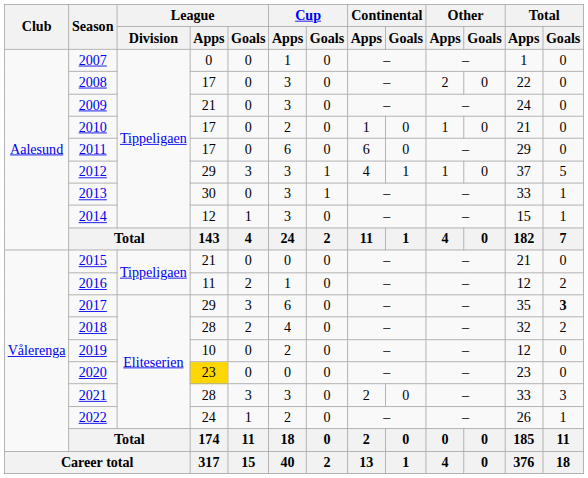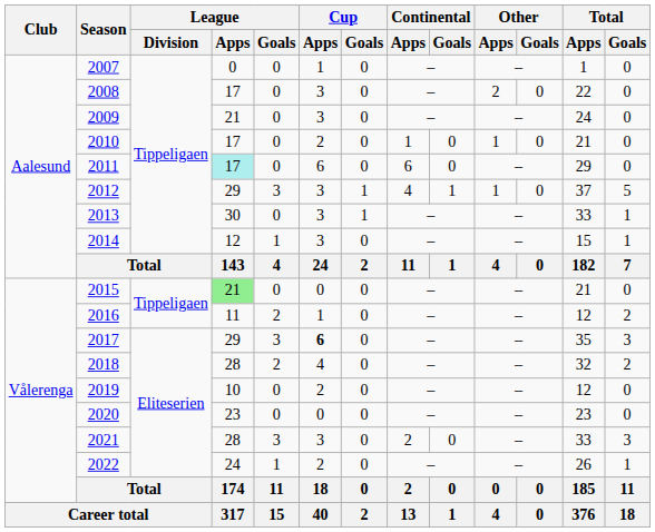2011 | League / Apps: no background -> paleturquoise background
2015 | League / Apps: no background -> lightgreen background
2017 | Cup / Apps: normal -> bold
2017 | Total / Goals: bold -> normal
2020 | League / Apps: gold background -> no background
